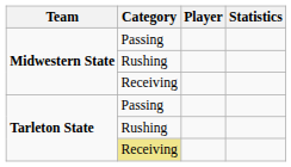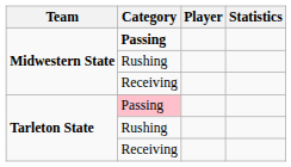Midwestern State / Passing | Category: normal -> bold
Tarleton State / Passing | Category: no background -> pink background
Tarleton State / Receiving | Category: khaki background -> no background
